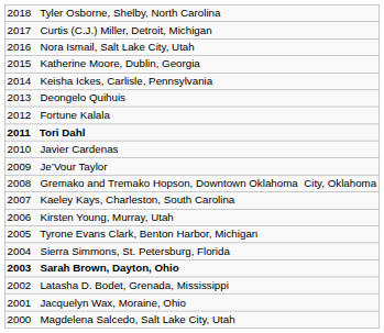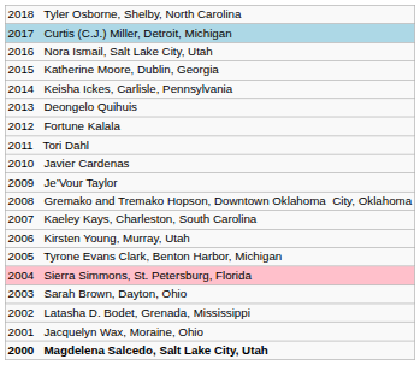row 2 | column 1: no background -> lightblue background
row 8 | column 1: bold -> normal
row 15 | column 1: no background -> pink background
row 16 | column 1: bold -> normal
row 19 | column 1: normal -> bold
